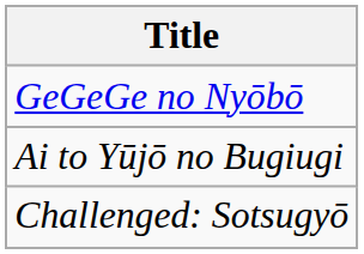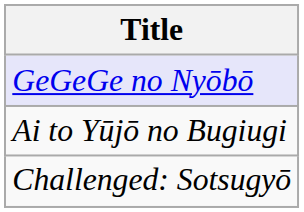row 2 | column 1: no background -> lavender background
